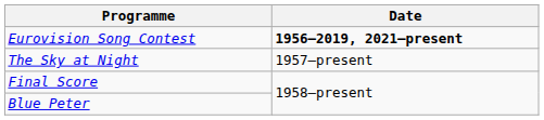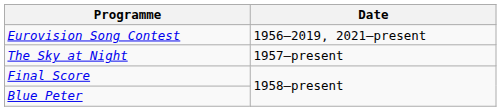Eurovision Song Contest | Date: bold -> normal
